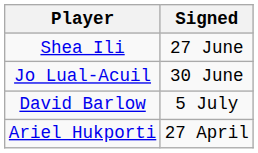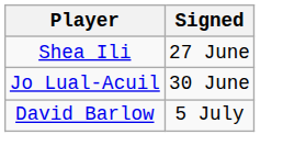- row: Ariel Hukporti | 27 April
